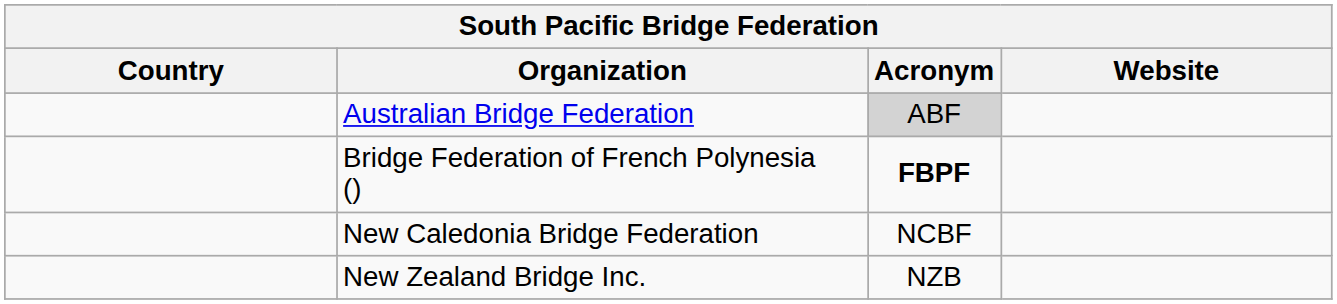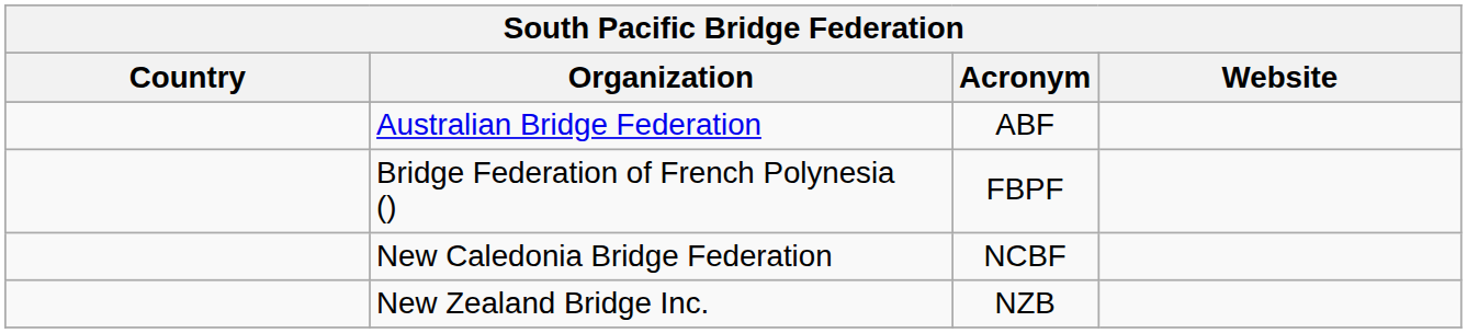Australian Bridge Federation | Acronym: lightgrey background -> no background
Bridge Federation of French Polynesia () | Acronym: bold -> normal
